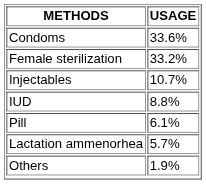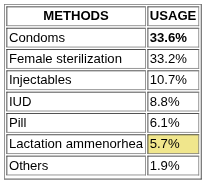Condoms | USAGE: normal -> bold
Lactation ammenorhea | USAGE: no background -> khaki background
